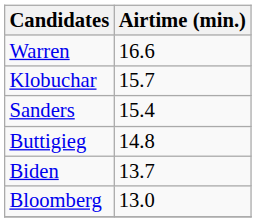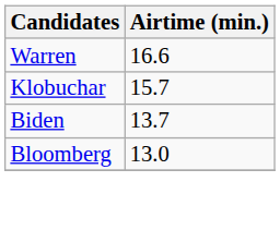- row: Sanders | 15.4
- row: Buttigieg | 14.8
